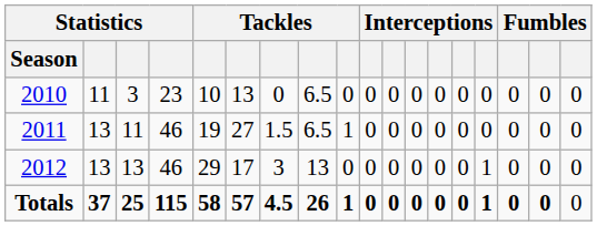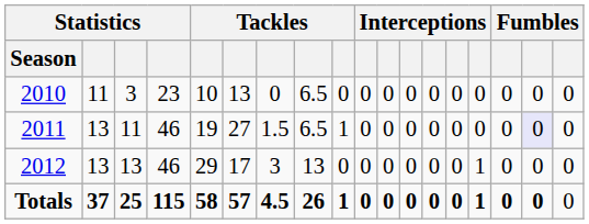2011 | column 17: no background -> lavender background
